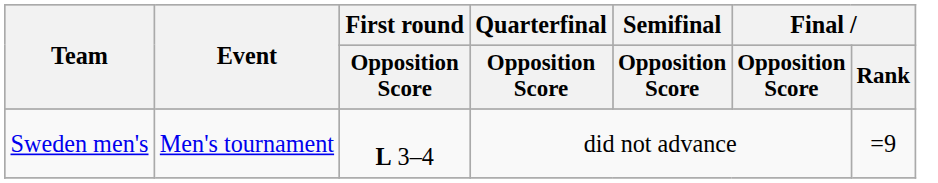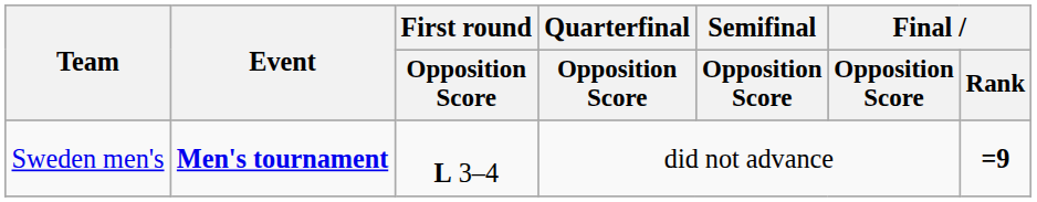Sweden men's | Event: normal -> bold
Sweden men's | Final / Rank: normal -> bold
